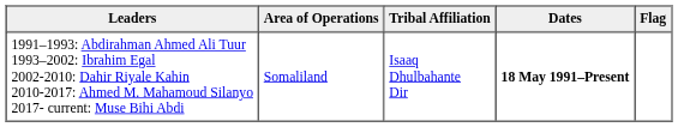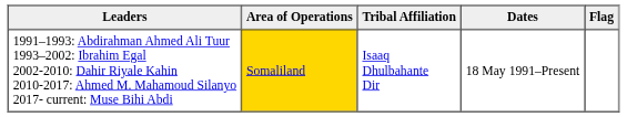row 2 | Area of Operations: no background -> gold background
row 2 | Dates: bold -> normal
